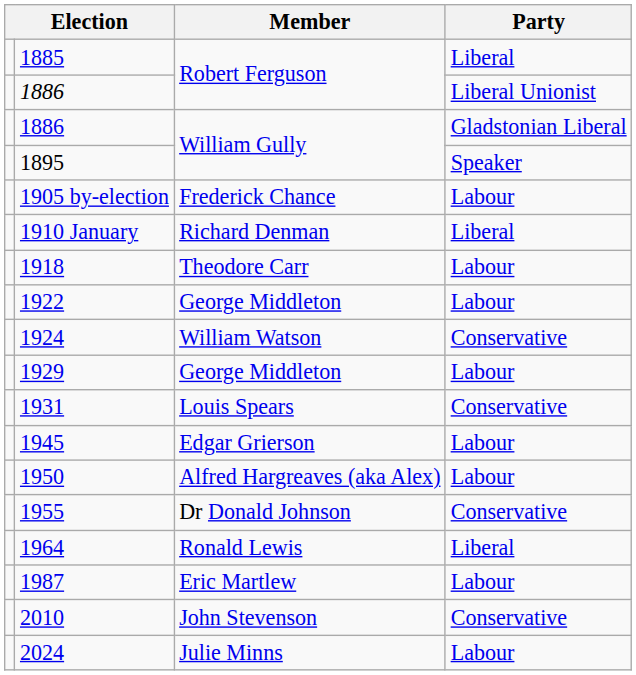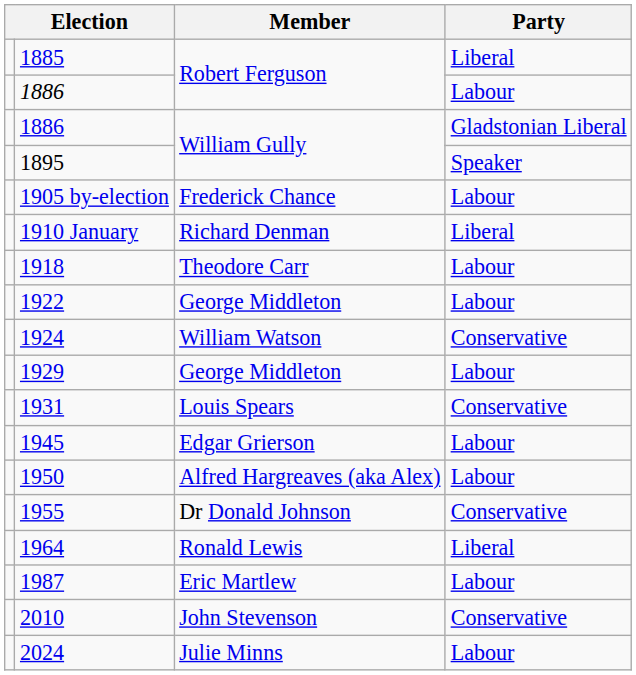1886 / Robert Ferguson | Party: Liberal Unionist -> Labour
